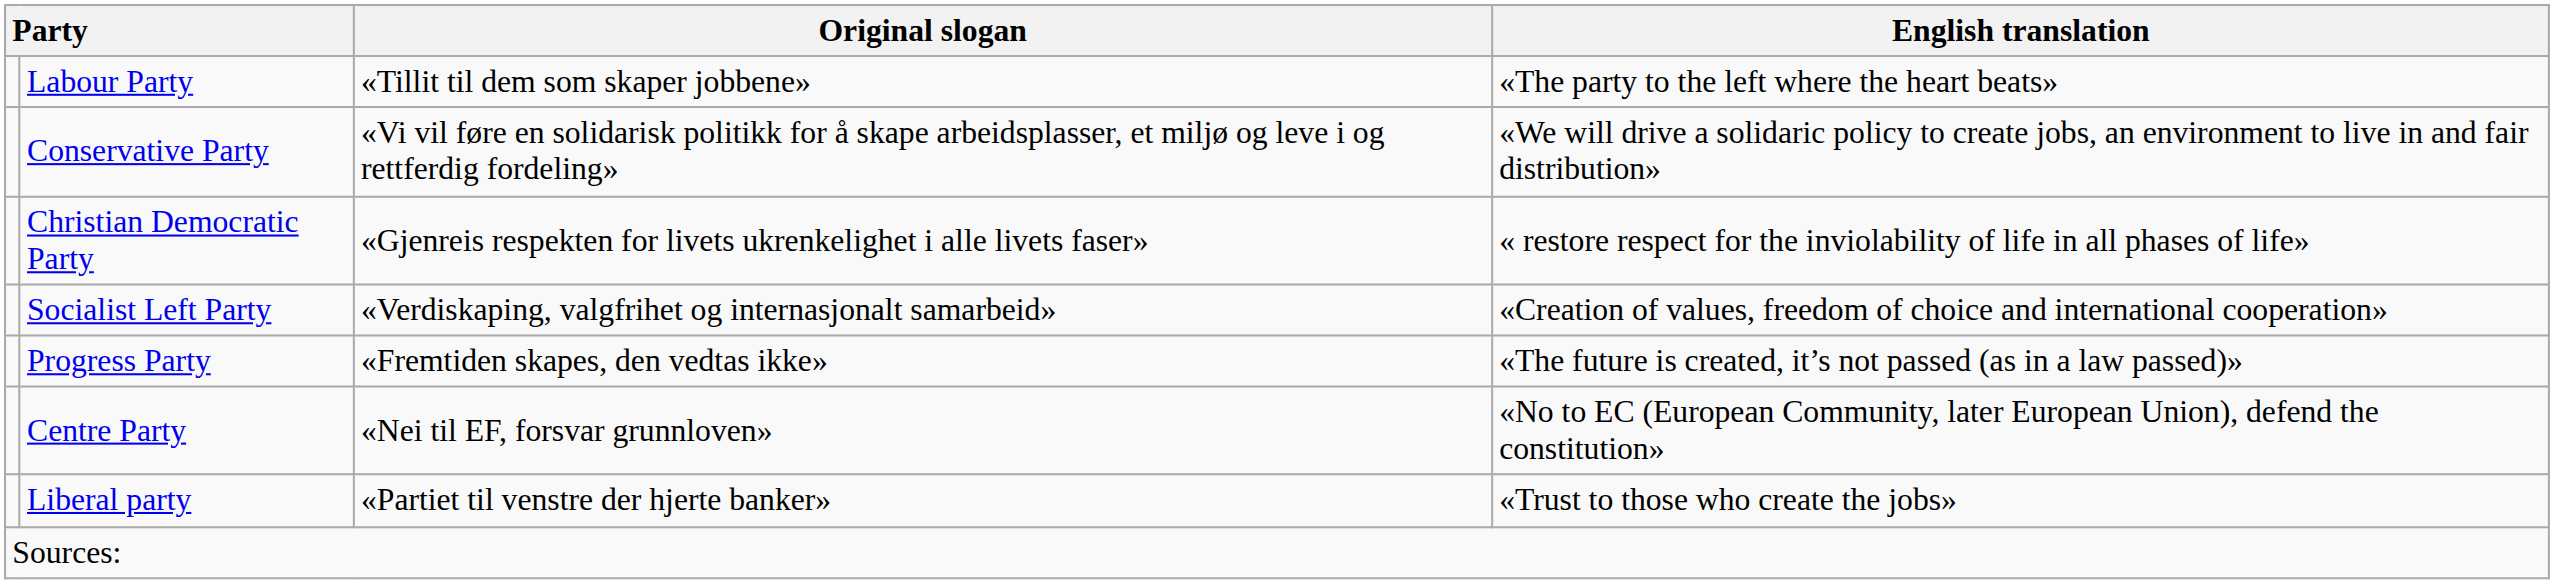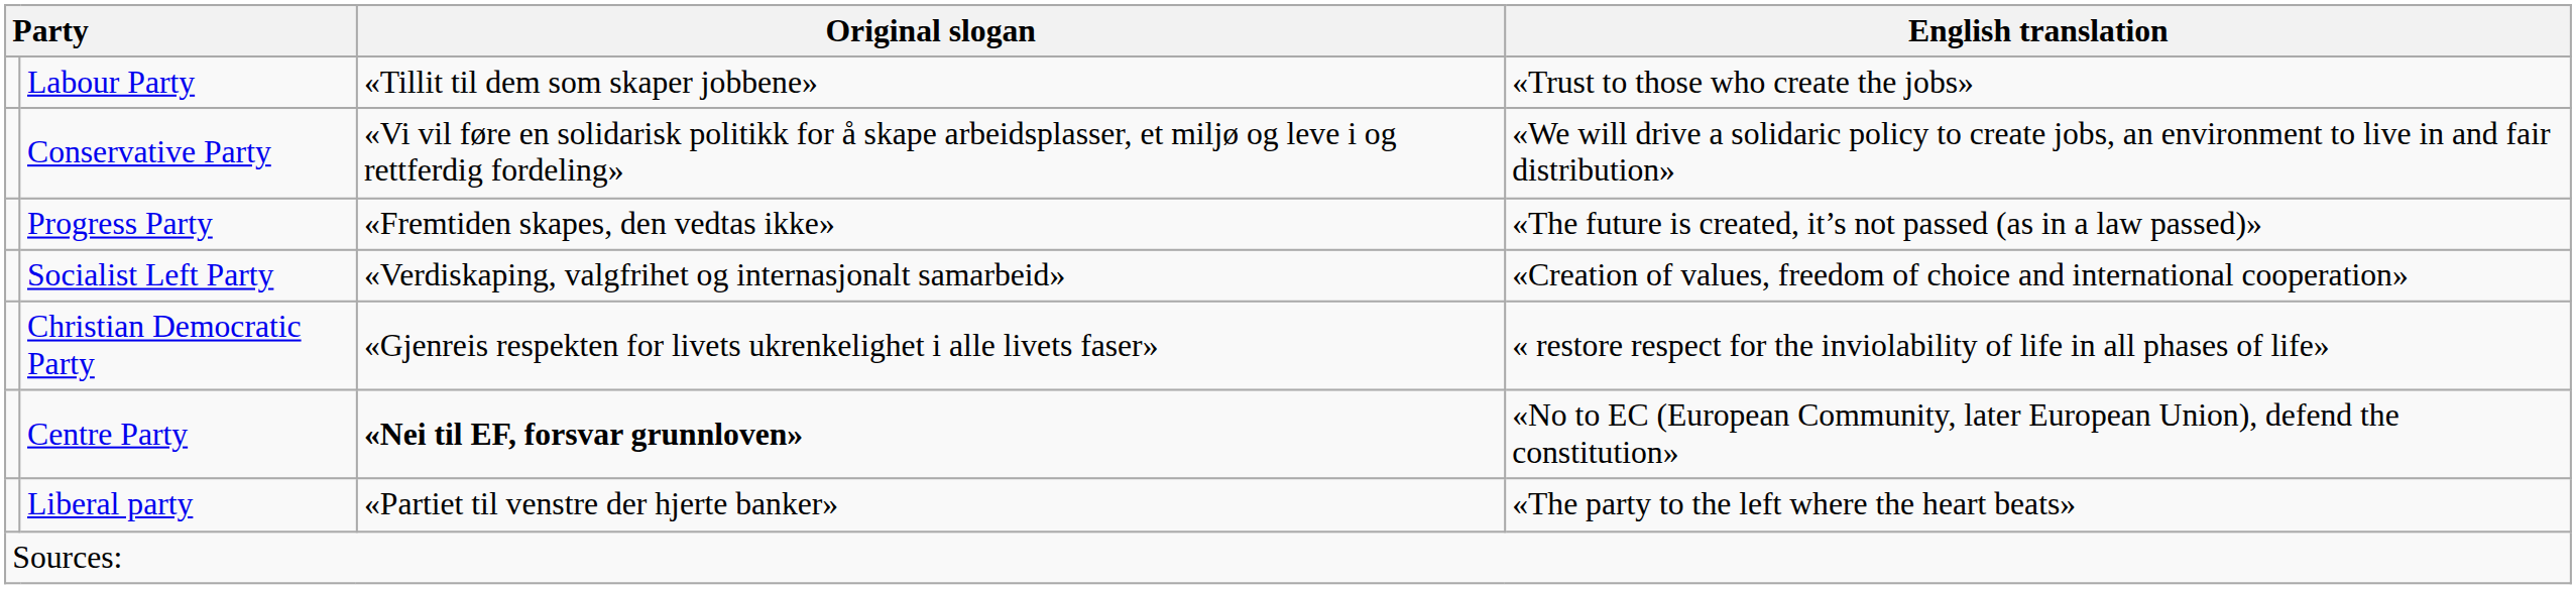Labour Party | English translation: «The party to the left where the heart beats» -> «Trust to those who create the jobs»
rows swapped: Progress Party <-> Christian Democratic Party
Centre Party | Original slogan: normal -> bold
Liberal party | English translation: «Trust to those who create the jobs» -> «The party to the left where the heart beats»
